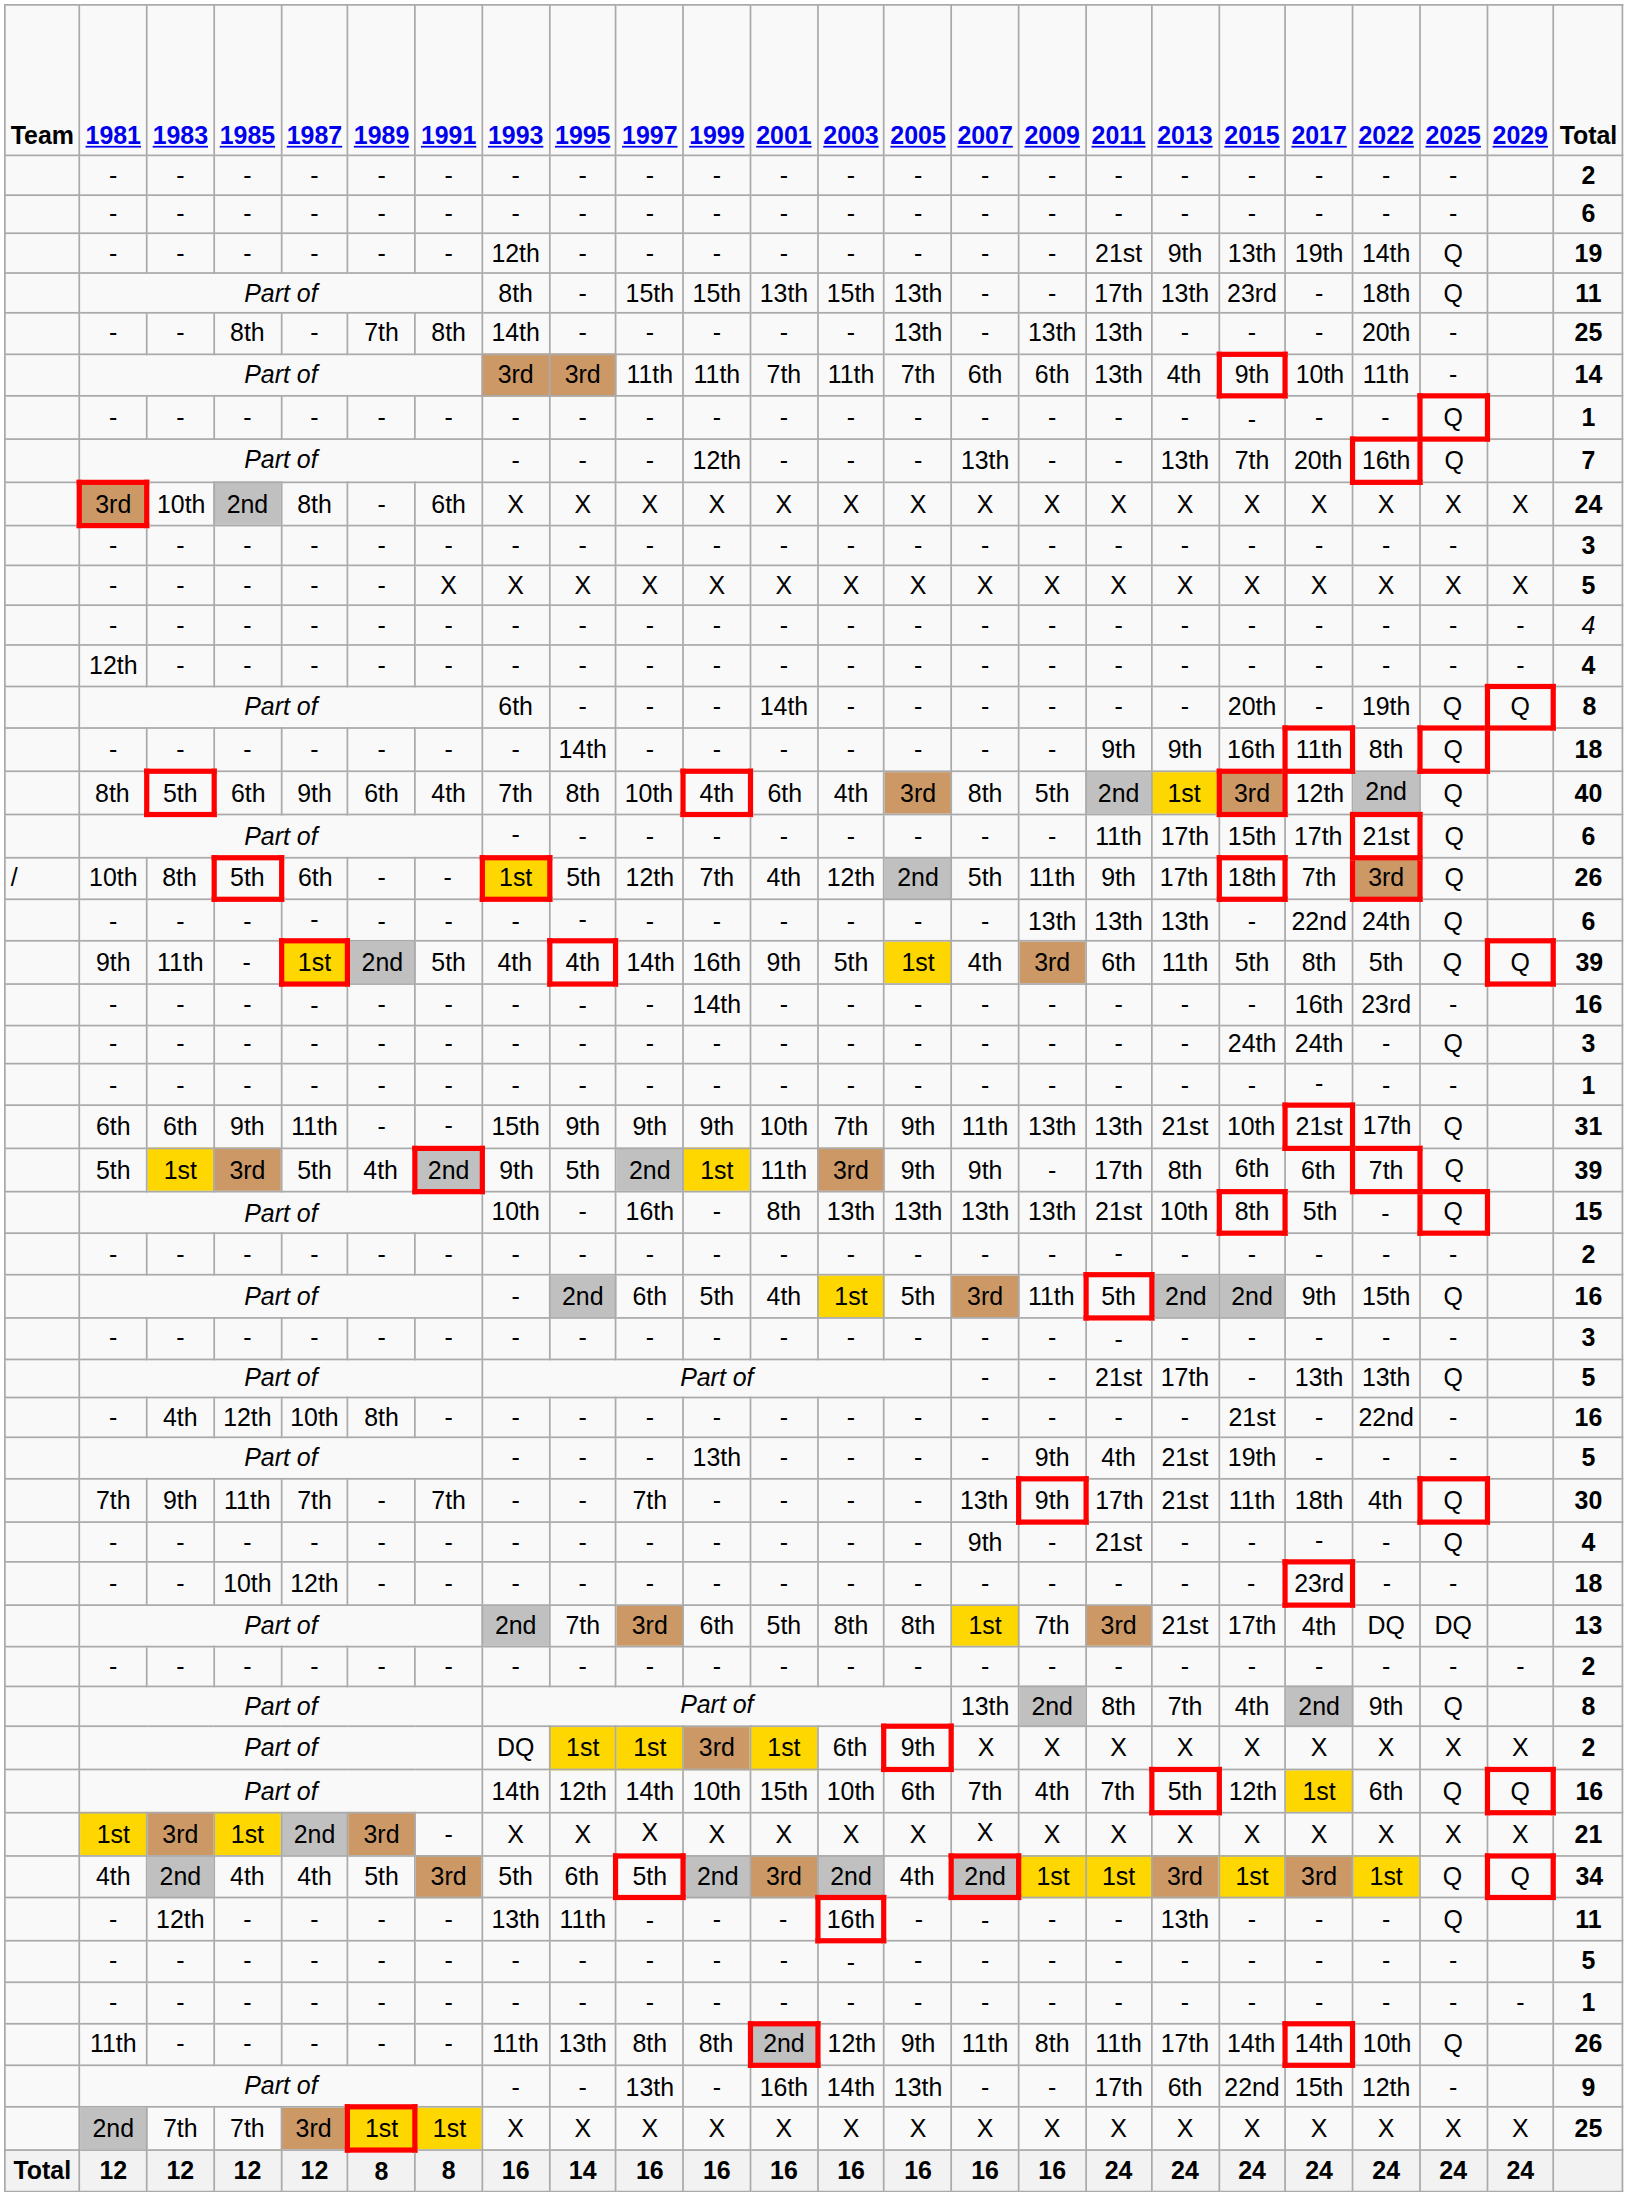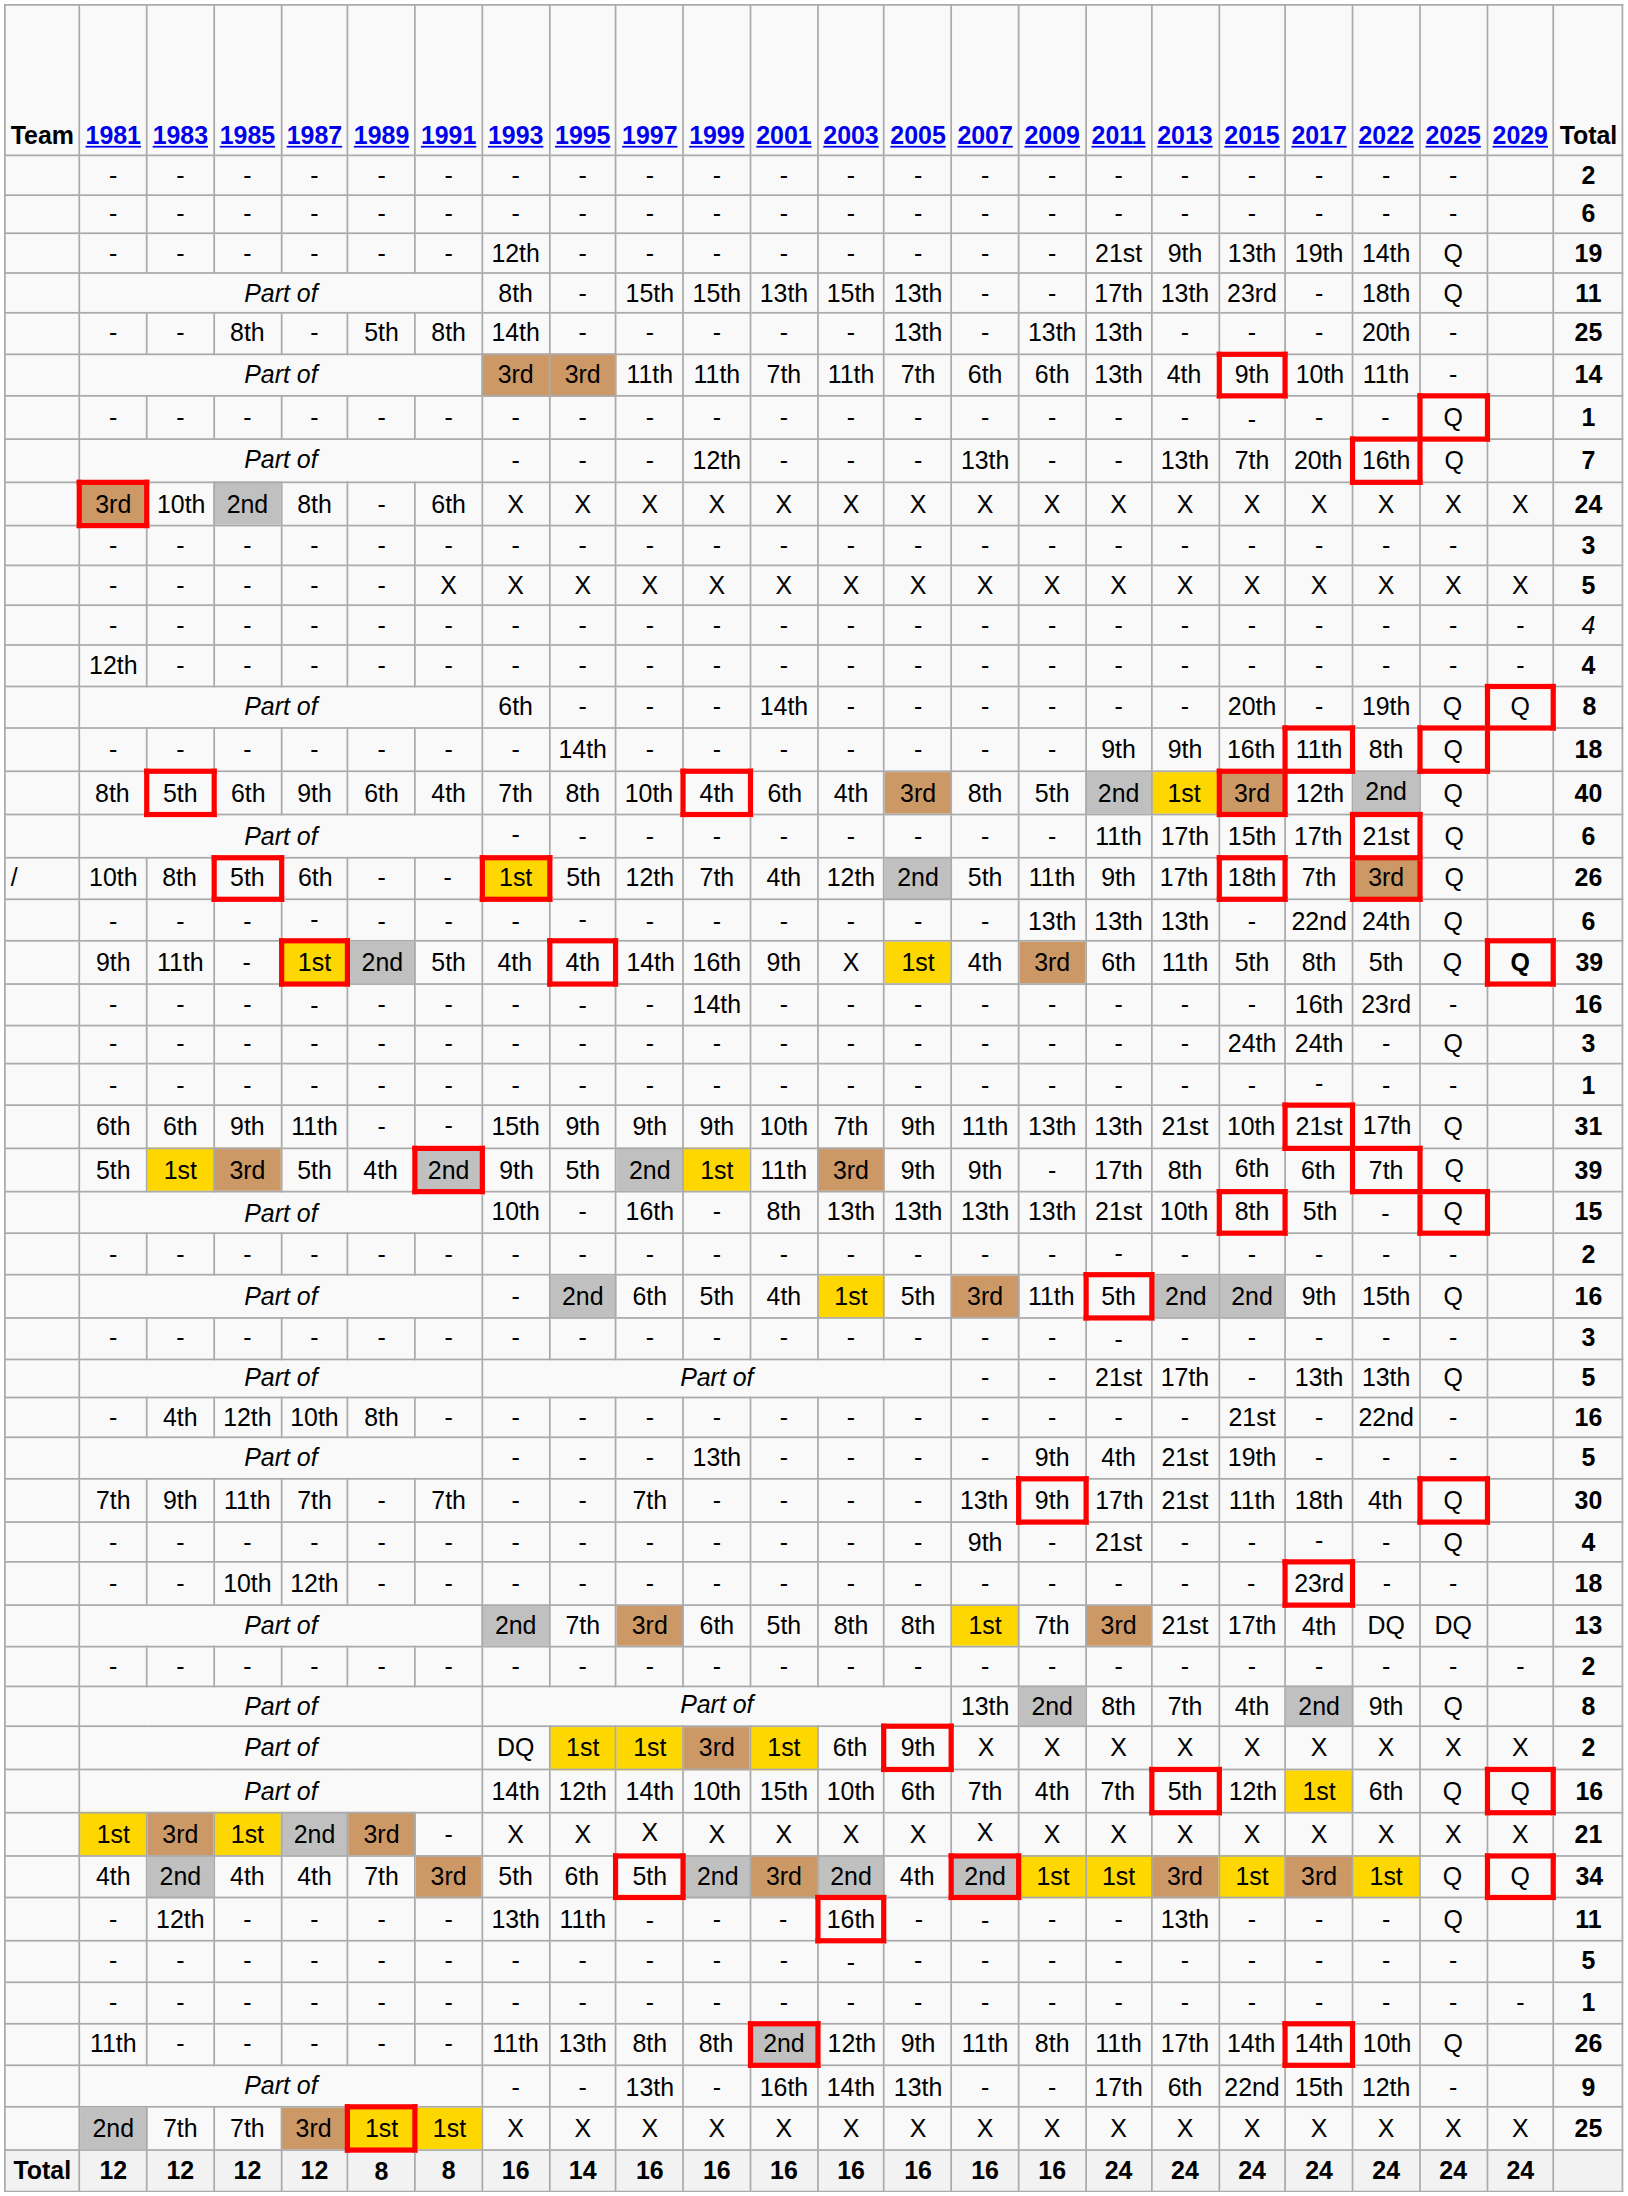row 6 | 1989: 7th -> 5th
row 21 | 2003: 5th -> X
row 21 | 2029: normal -> bold
row 43 | 1989: 5th -> 7th
